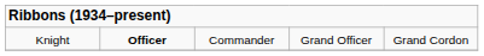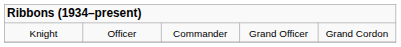Knight | column 2: bold -> normal
